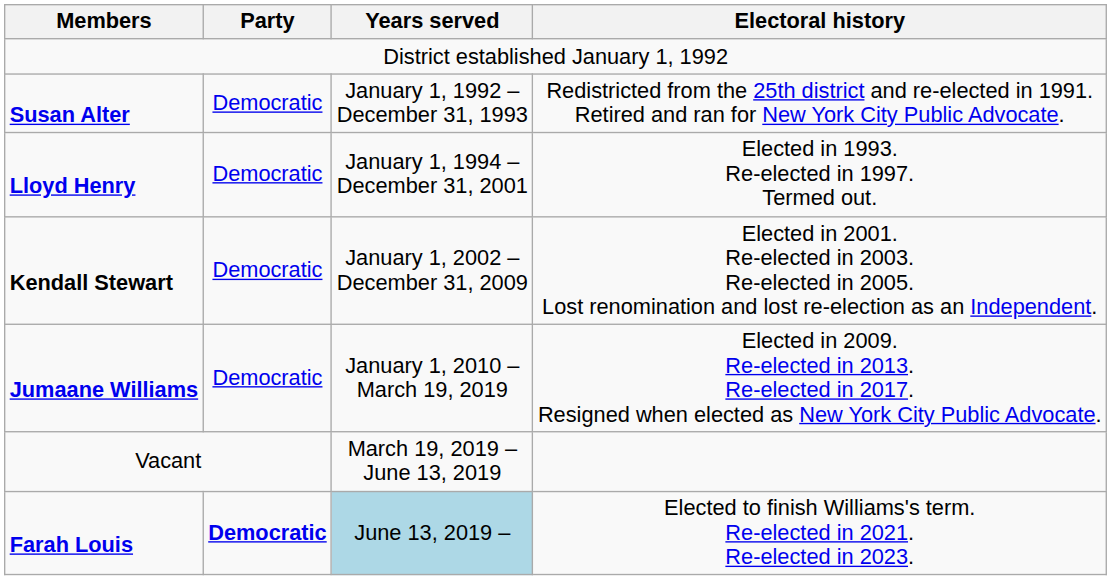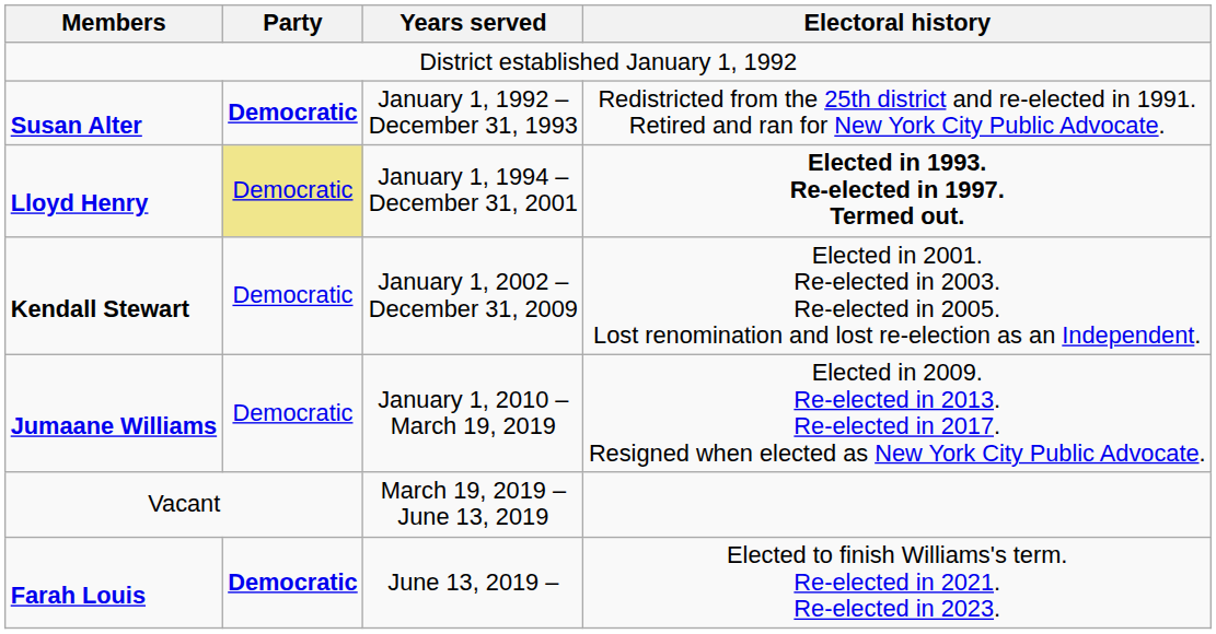Susan Alter | Party: normal -> bold
Lloyd Henry | Party: no background -> khaki background
Lloyd Henry | Electoral history: normal -> bold
Farah Louis | Years served: lightblue background -> no background
